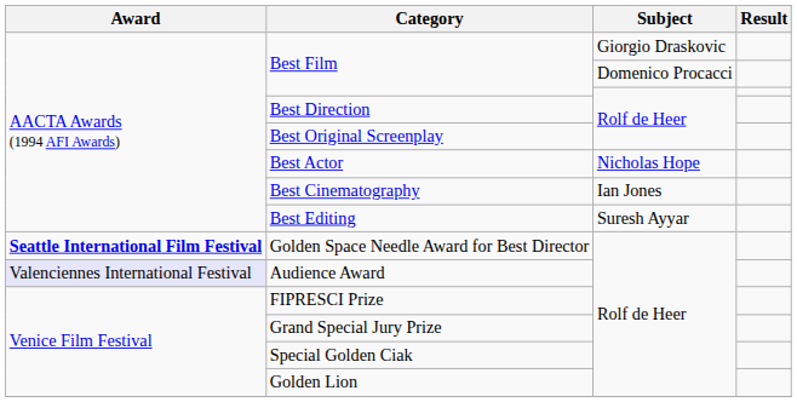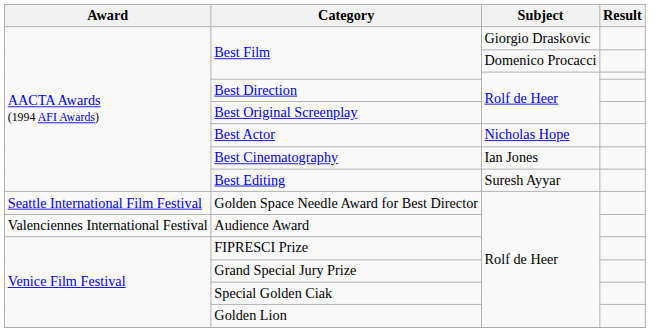Golden Space Needle Award for Best Director | Award: bold -> normal
Audience Award | Award: lavender background -> no background
